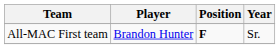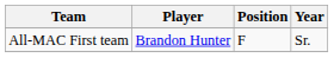row 2 | Position: bold -> normal
